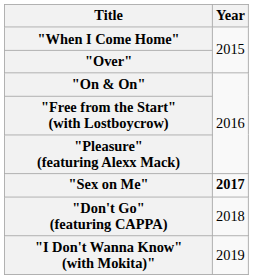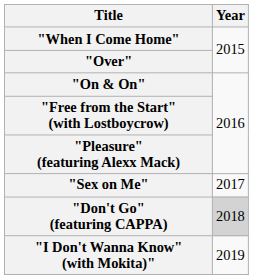"Sex on Me" | Year: bold -> normal
"Don't Go" (featuring CAPPA) | Year: no background -> lightgrey background
